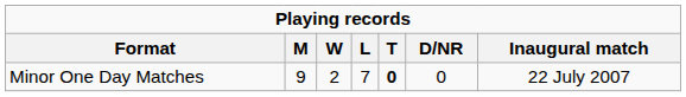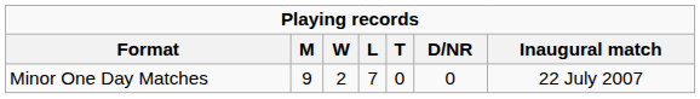Minor One Day Matches | T: bold -> normal
